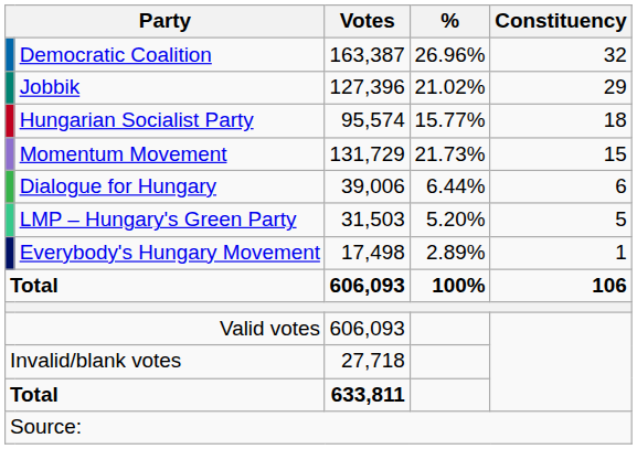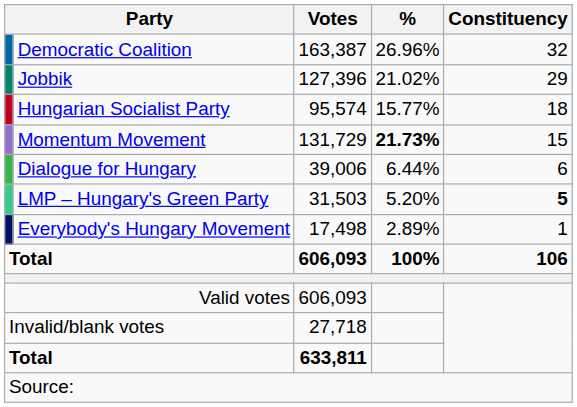Momentum Movement | %: normal -> bold
LMP – Hungary's Green Party | Constituency: normal -> bold
